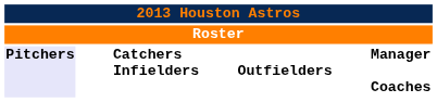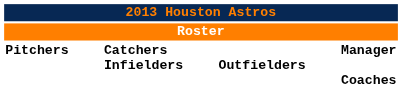Pitchers | column 1: lavender background -> no background
